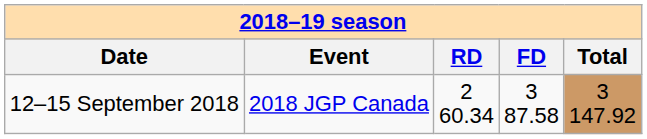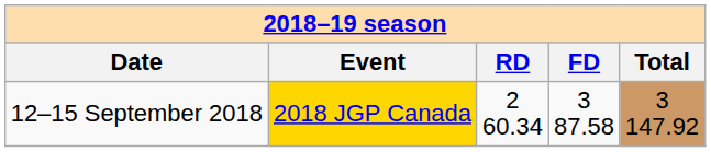12–15 September 2018 | column 2: no background -> gold background
